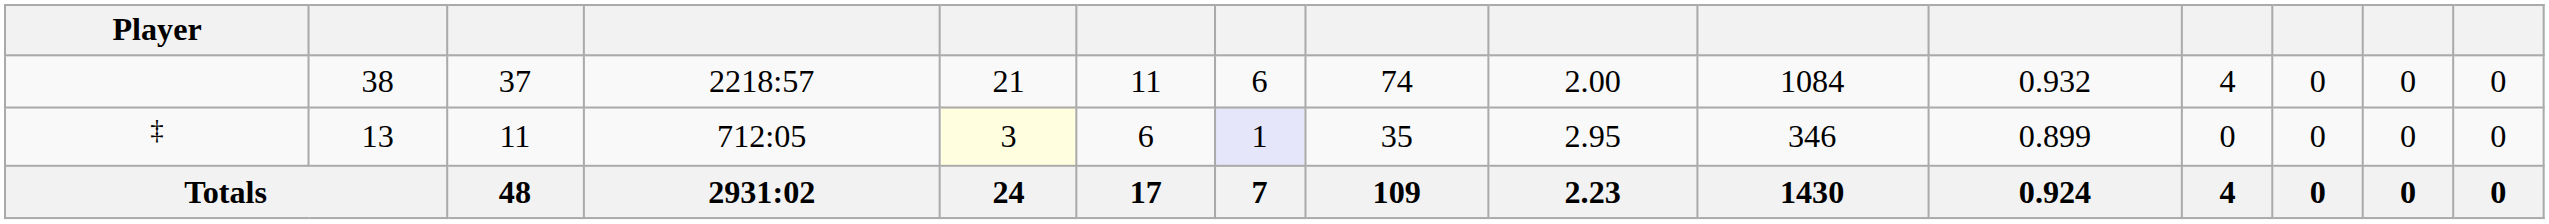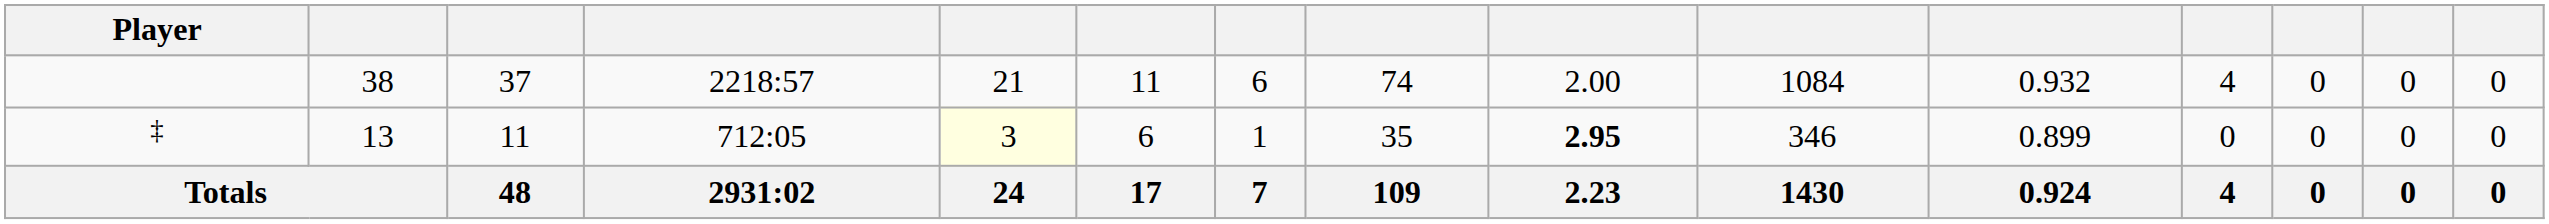‡ | column 7: lavender background -> no background
‡ | column 9: normal -> bold
